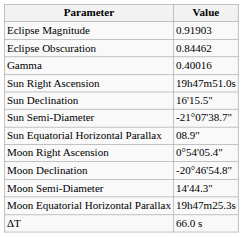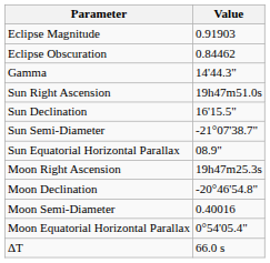Gamma | Value: 0.40016 -> 14'44.3"
Moon Right Ascension | Value: 0°54'05.4" -> 19h47m25.3s
Moon Semi-Diameter | Value: 14'44.3" -> 0.40016
Moon Equatorial Horizontal Parallax | Value: 19h47m25.3s -> 0°54'05.4"
